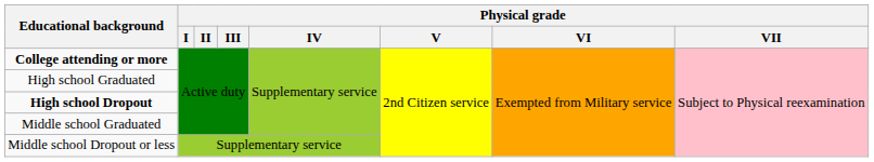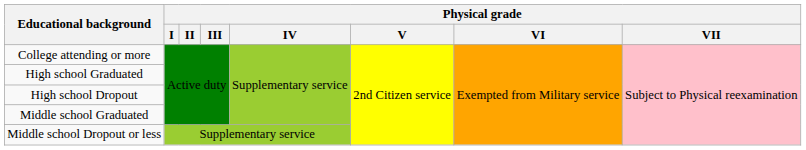College attending or more | Educational background: bold -> normal
High school Dropout | Educational background: bold -> normal
